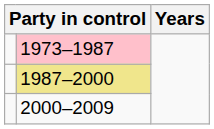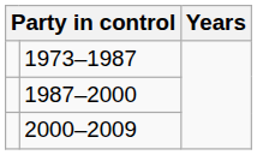1973–1987 | column 2: pink background -> no background
1987–2000 | column 2: khaki background -> no background
